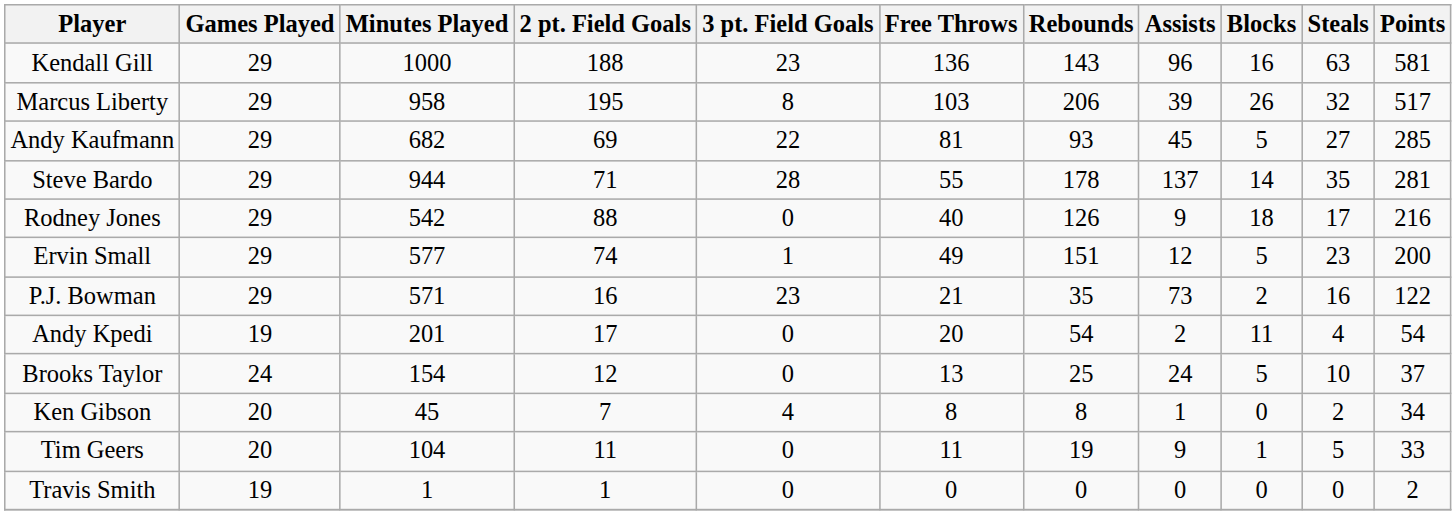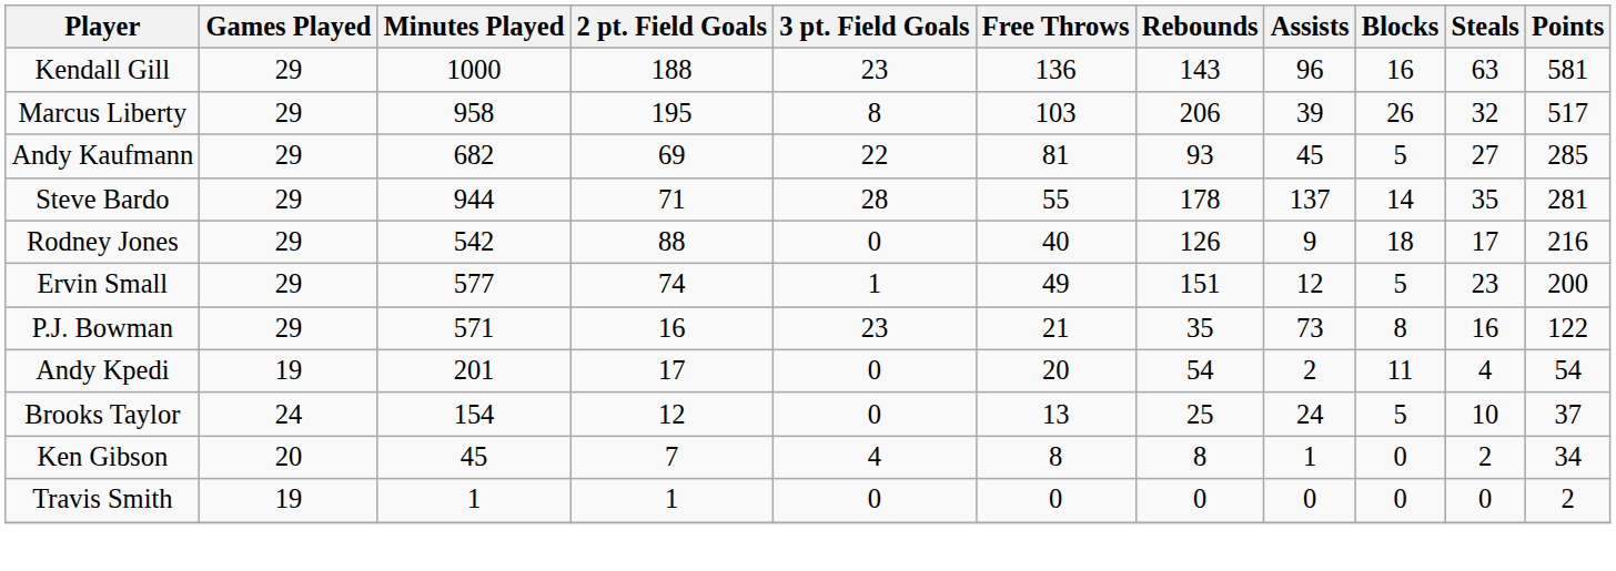P.J. Bowman | Blocks: 2 -> 8
- row: Tim Geers | 20 | 104 | 11 | 0 | 11 | 19 | 9 | 1 | 5 | 33
